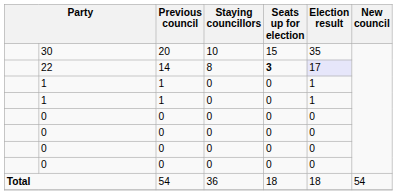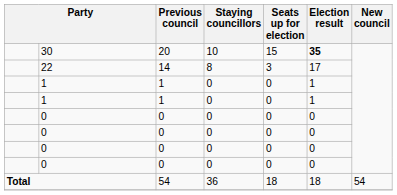30 | Election result: normal -> bold
22 | Seats up for election: bold -> normal
22 | Election result: lavender background -> no background
